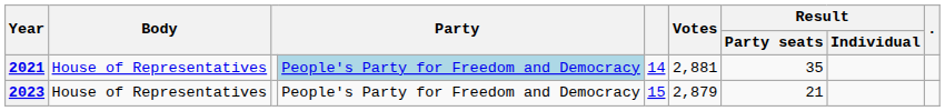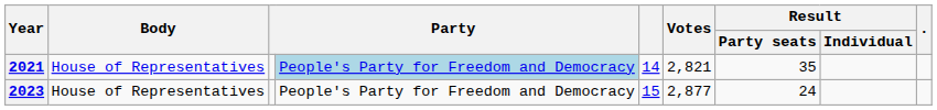2021 | Votes: 2,881 -> 2,821
2023 | Votes: 2,879 -> 2,877
2023 | Result / Party seats: 21 -> 24
